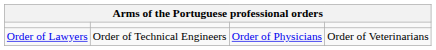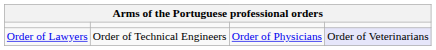Order of Lawyers | column 4: no background -> lavender background
